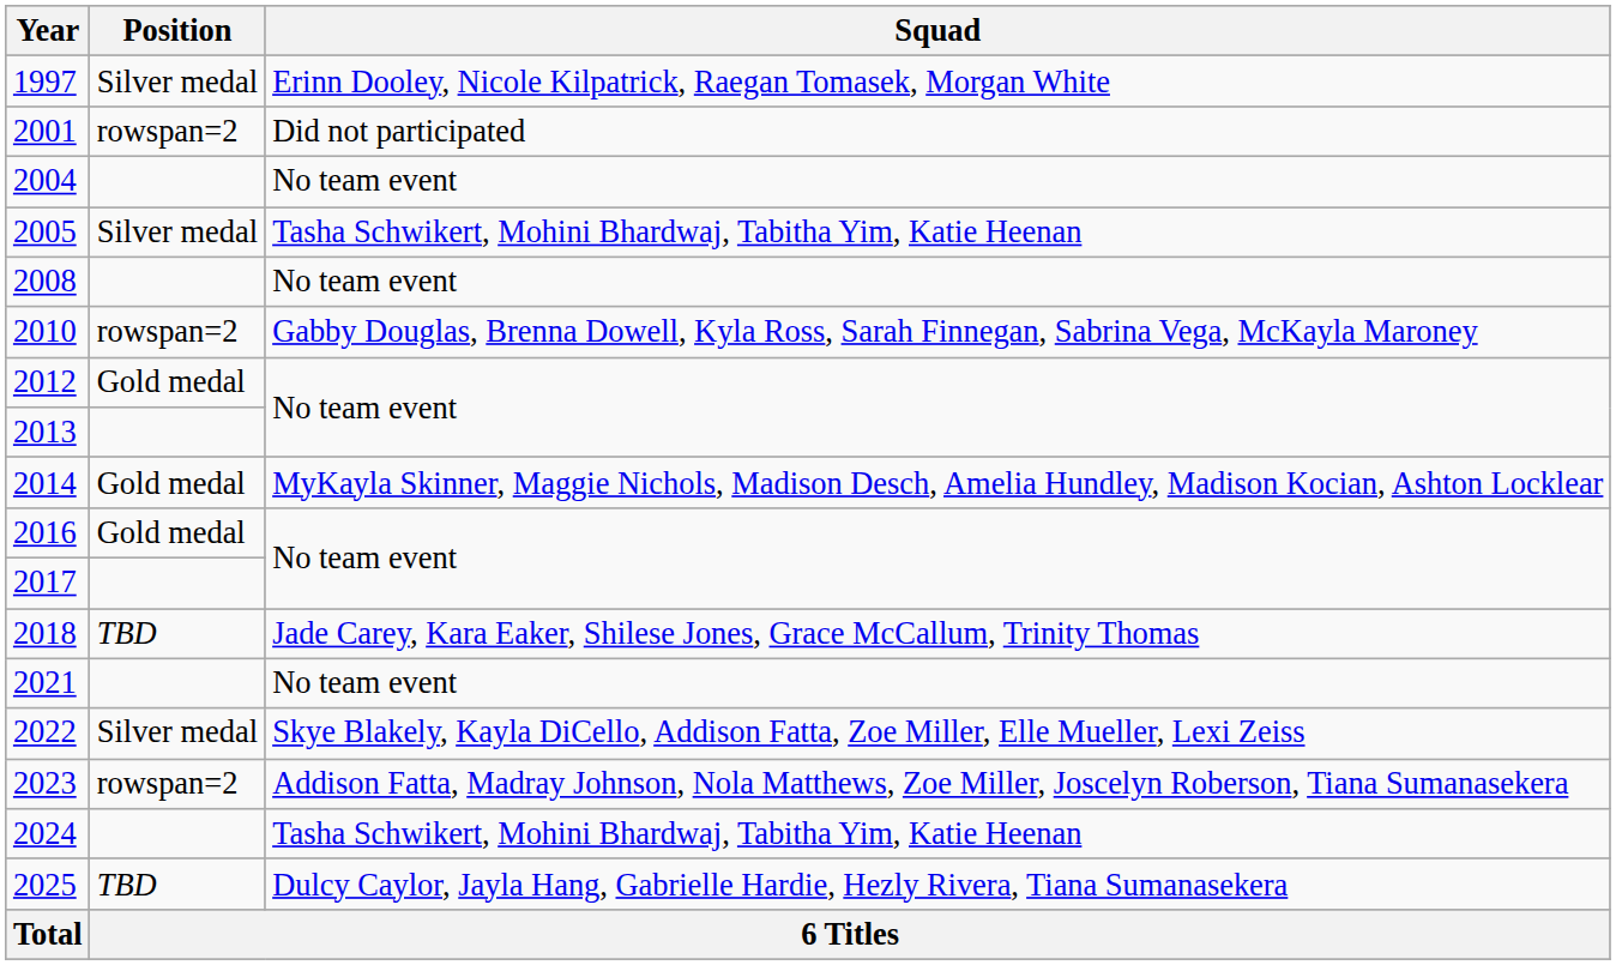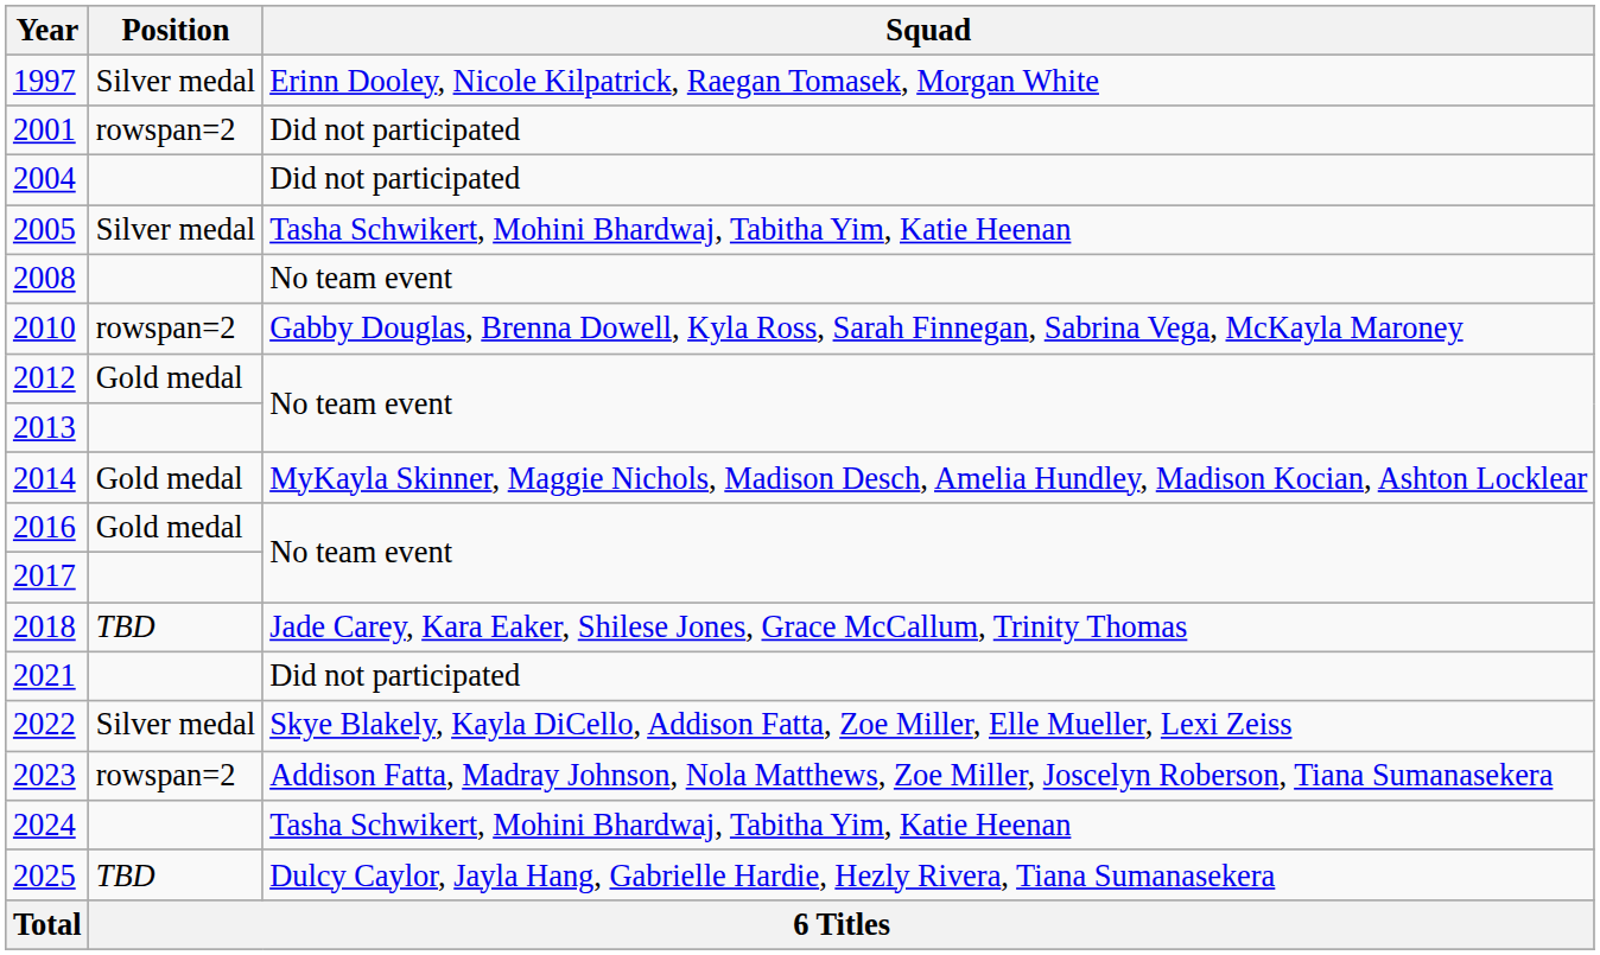2004 | Squad: No team event -> Did not participated
2021 | Squad: No team event -> Did not participated
